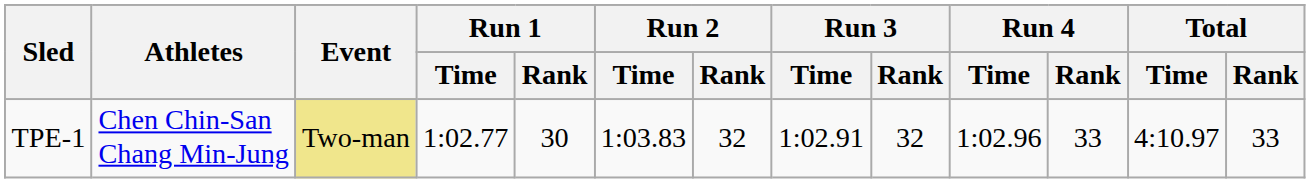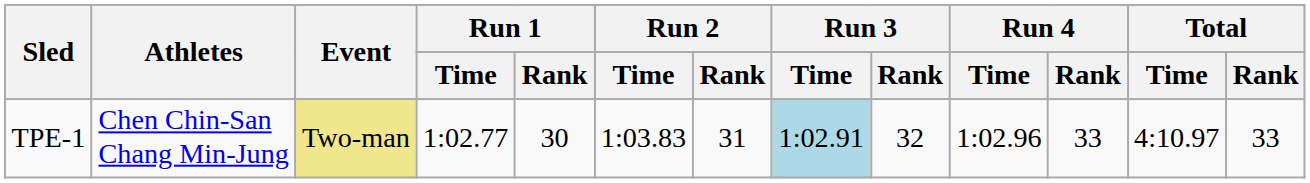TPE-1 | Run 2 / Rank: 32 -> 31
TPE-1 | Run 3 / Time: no background -> lightblue background
